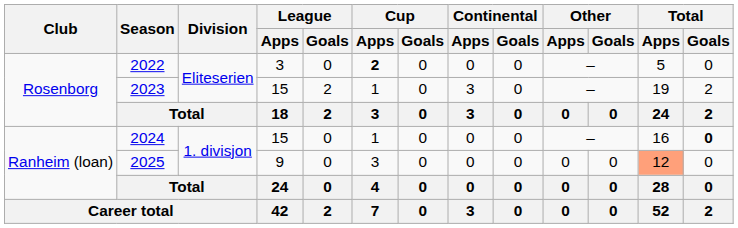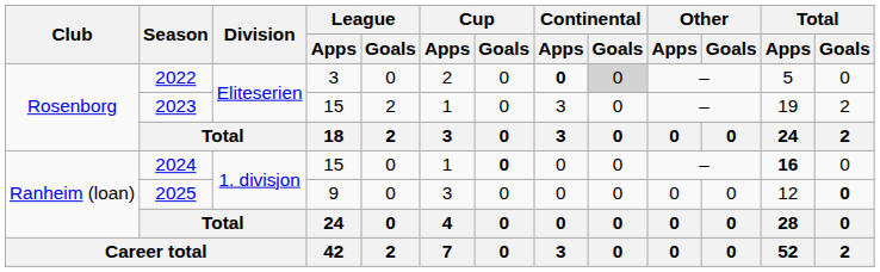2022 | Cup / Apps: bold -> normal
2022 | Continental / Apps: normal -> bold
2022 | Continental / Goals: no background -> lightgrey background
2024 | Cup / Goals: normal -> bold
2024 | Total / Apps: normal -> bold
2024 | Total / Goals: bold -> normal
2025 | Total / Apps: lightsalmon background -> no background
2025 | Total / Goals: normal -> bold
